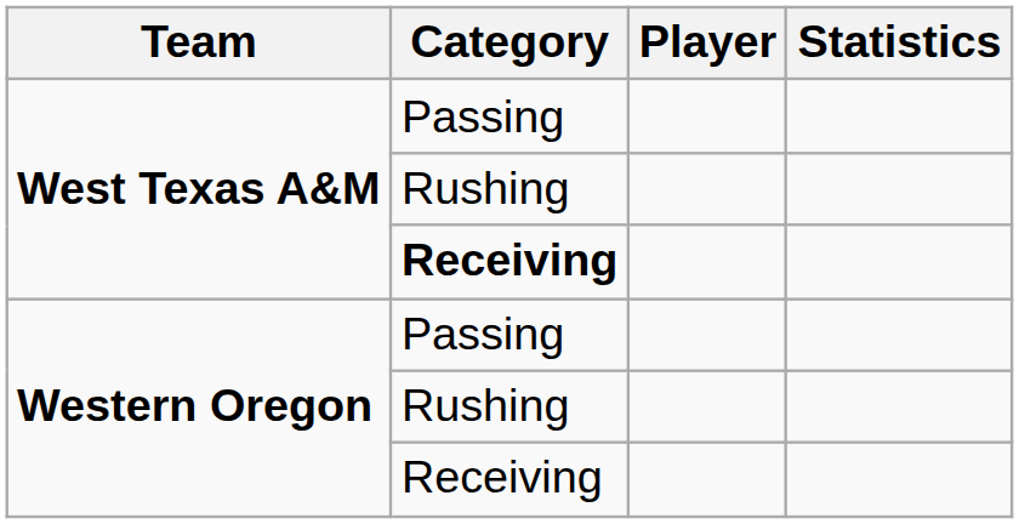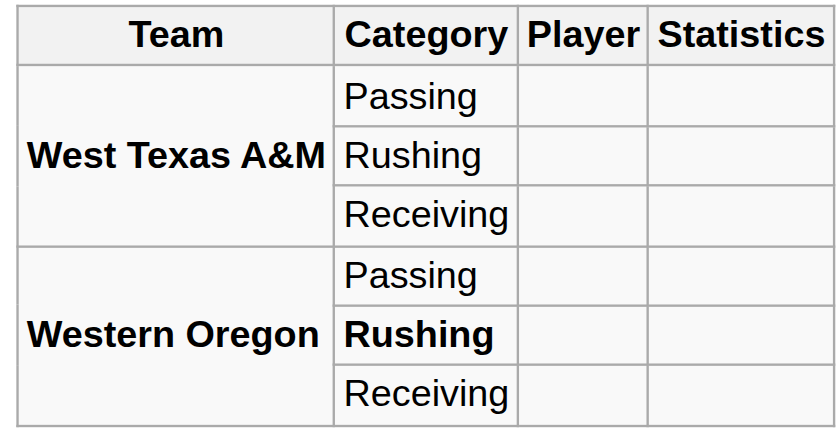West Texas A&M / Receiving | Category: bold -> normal
Western Oregon / Rushing | Category: normal -> bold
